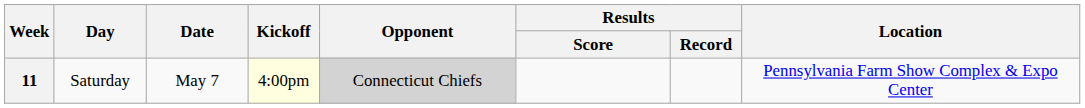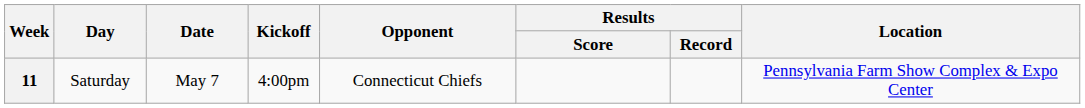11 | Kickoff: lightyellow background -> no background
11 | Opponent: lightgrey background -> no background
